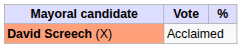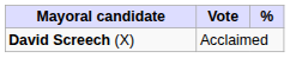David Screech (X) | Mayoral candidate: lightsalmon background -> no background
